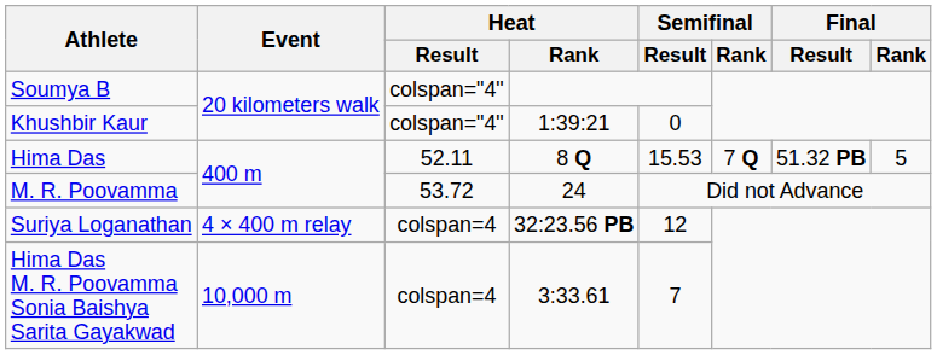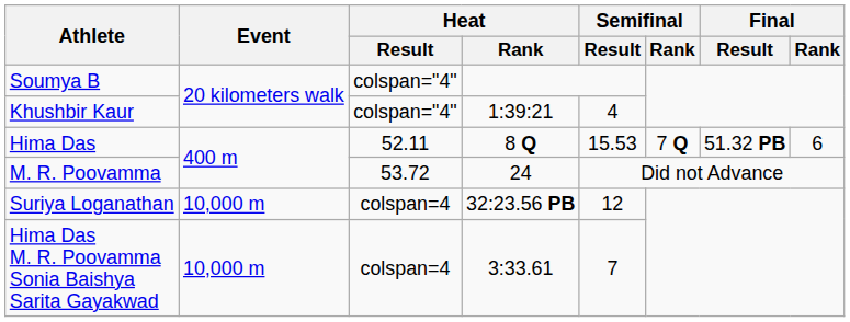Khushbir Kaur | Semifinal / Result: 0 -> 4
Hima Das | Final / Rank: 5 -> 6
Suriya Loganathan | Event: 4 × 400 m relay -> 10,000 m
